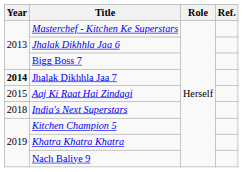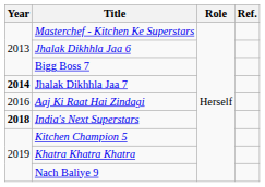Aaj Ki Raat Hai Zindagi | Year: 2015 -> 2016
India's Next Superstars | Year: normal -> bold
